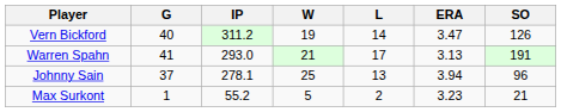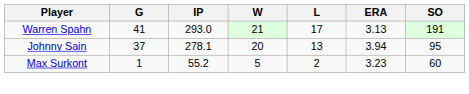- row: Vern Bickford | 40 | 311.2 | 19 | 14 | 3.47 | 126
Johnny Sain | W: 25 -> 20
Johnny Sain | SO: 96 -> 95
Max Surkont | SO: 21 -> 60
